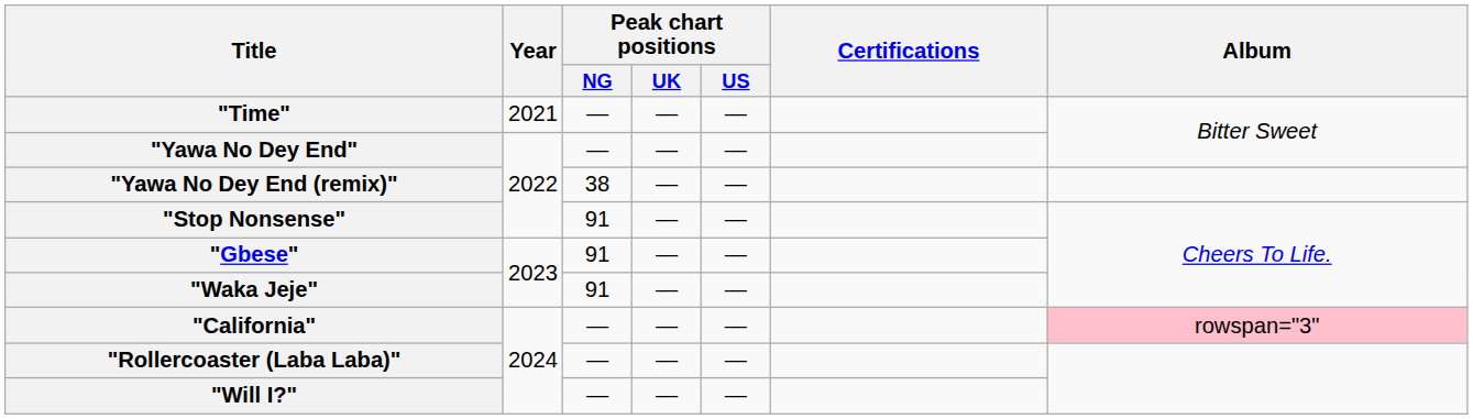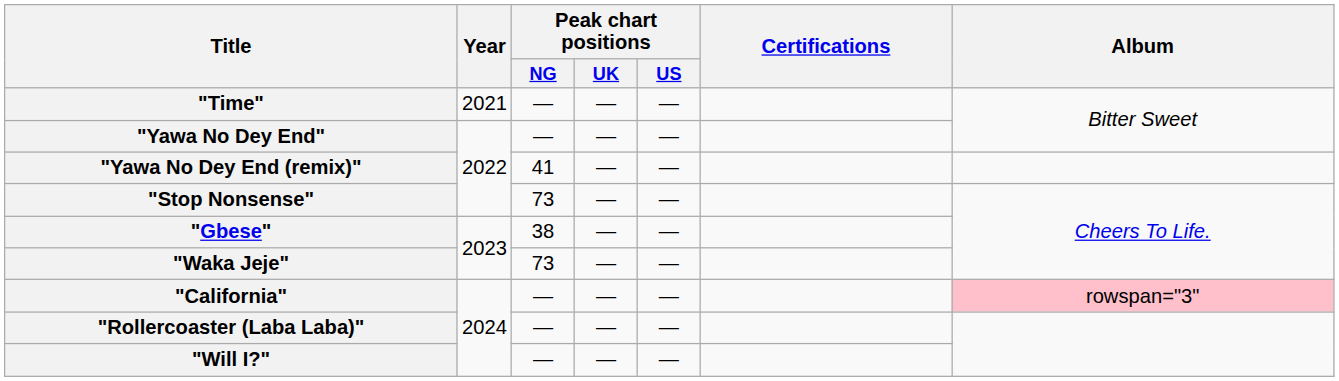"Yawa No Dey End (remix)" | Peak chart positions / NG: 38 -> 41
"Stop Nonsense" | Peak chart positions / NG: 91 -> 73
"Gbese" | Peak chart positions / NG: 91 -> 38
"Waka Jeje" | Peak chart positions / NG: 91 -> 73
